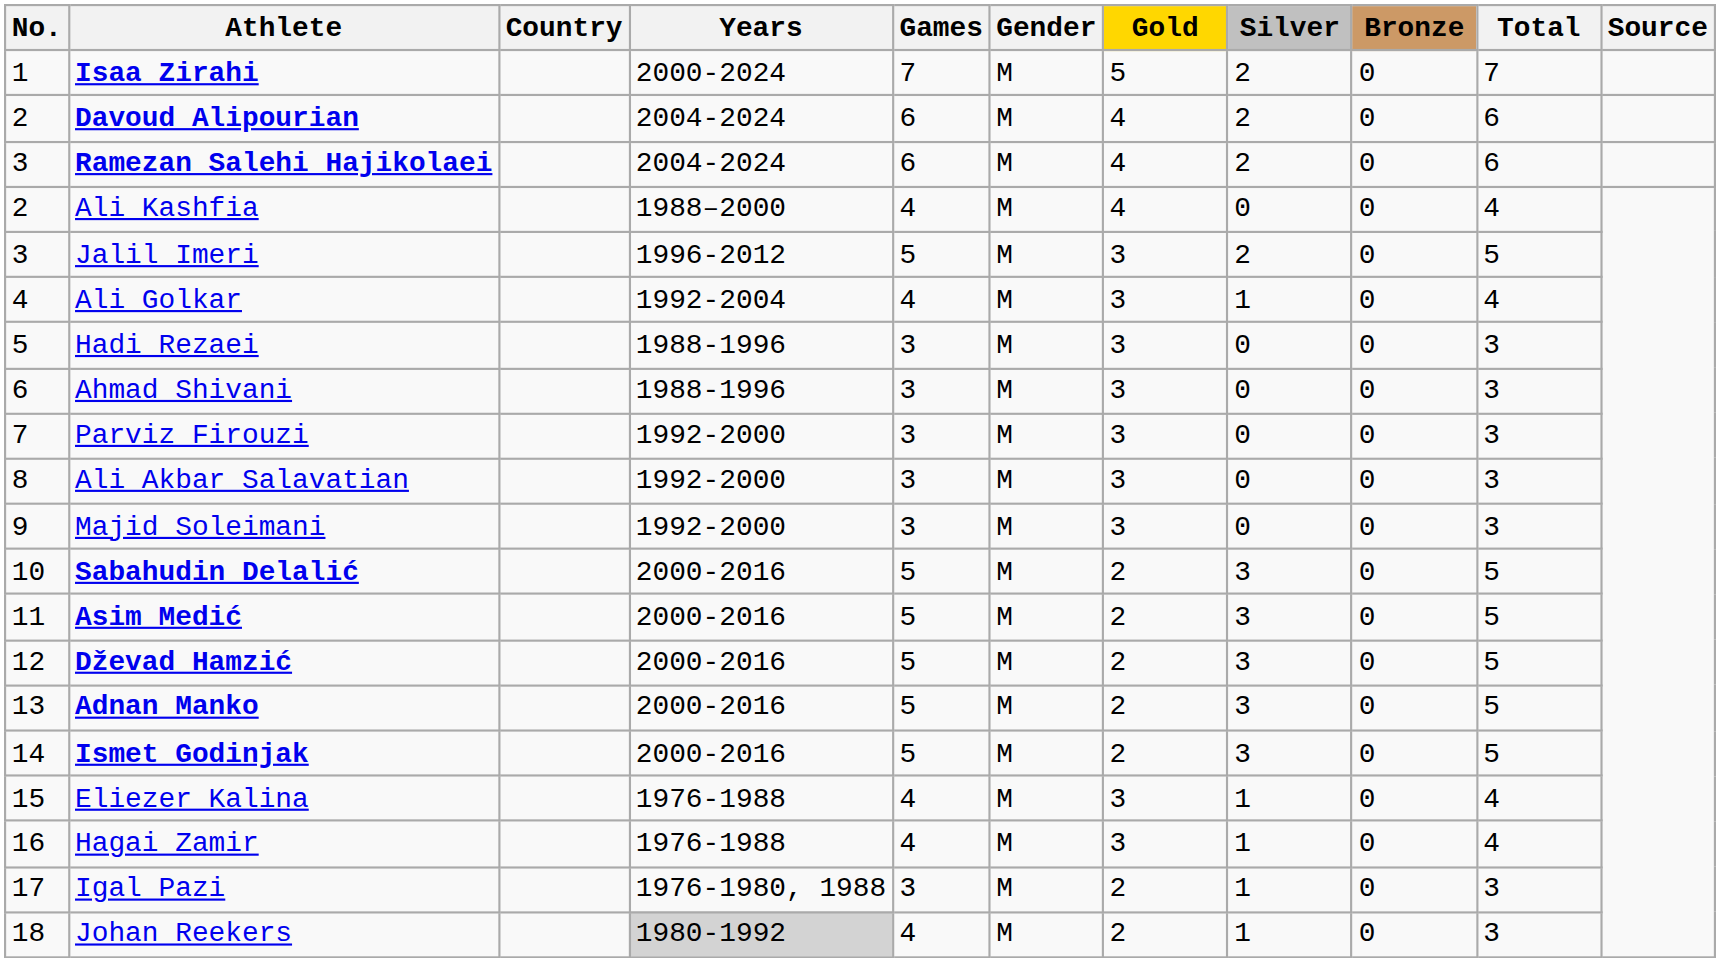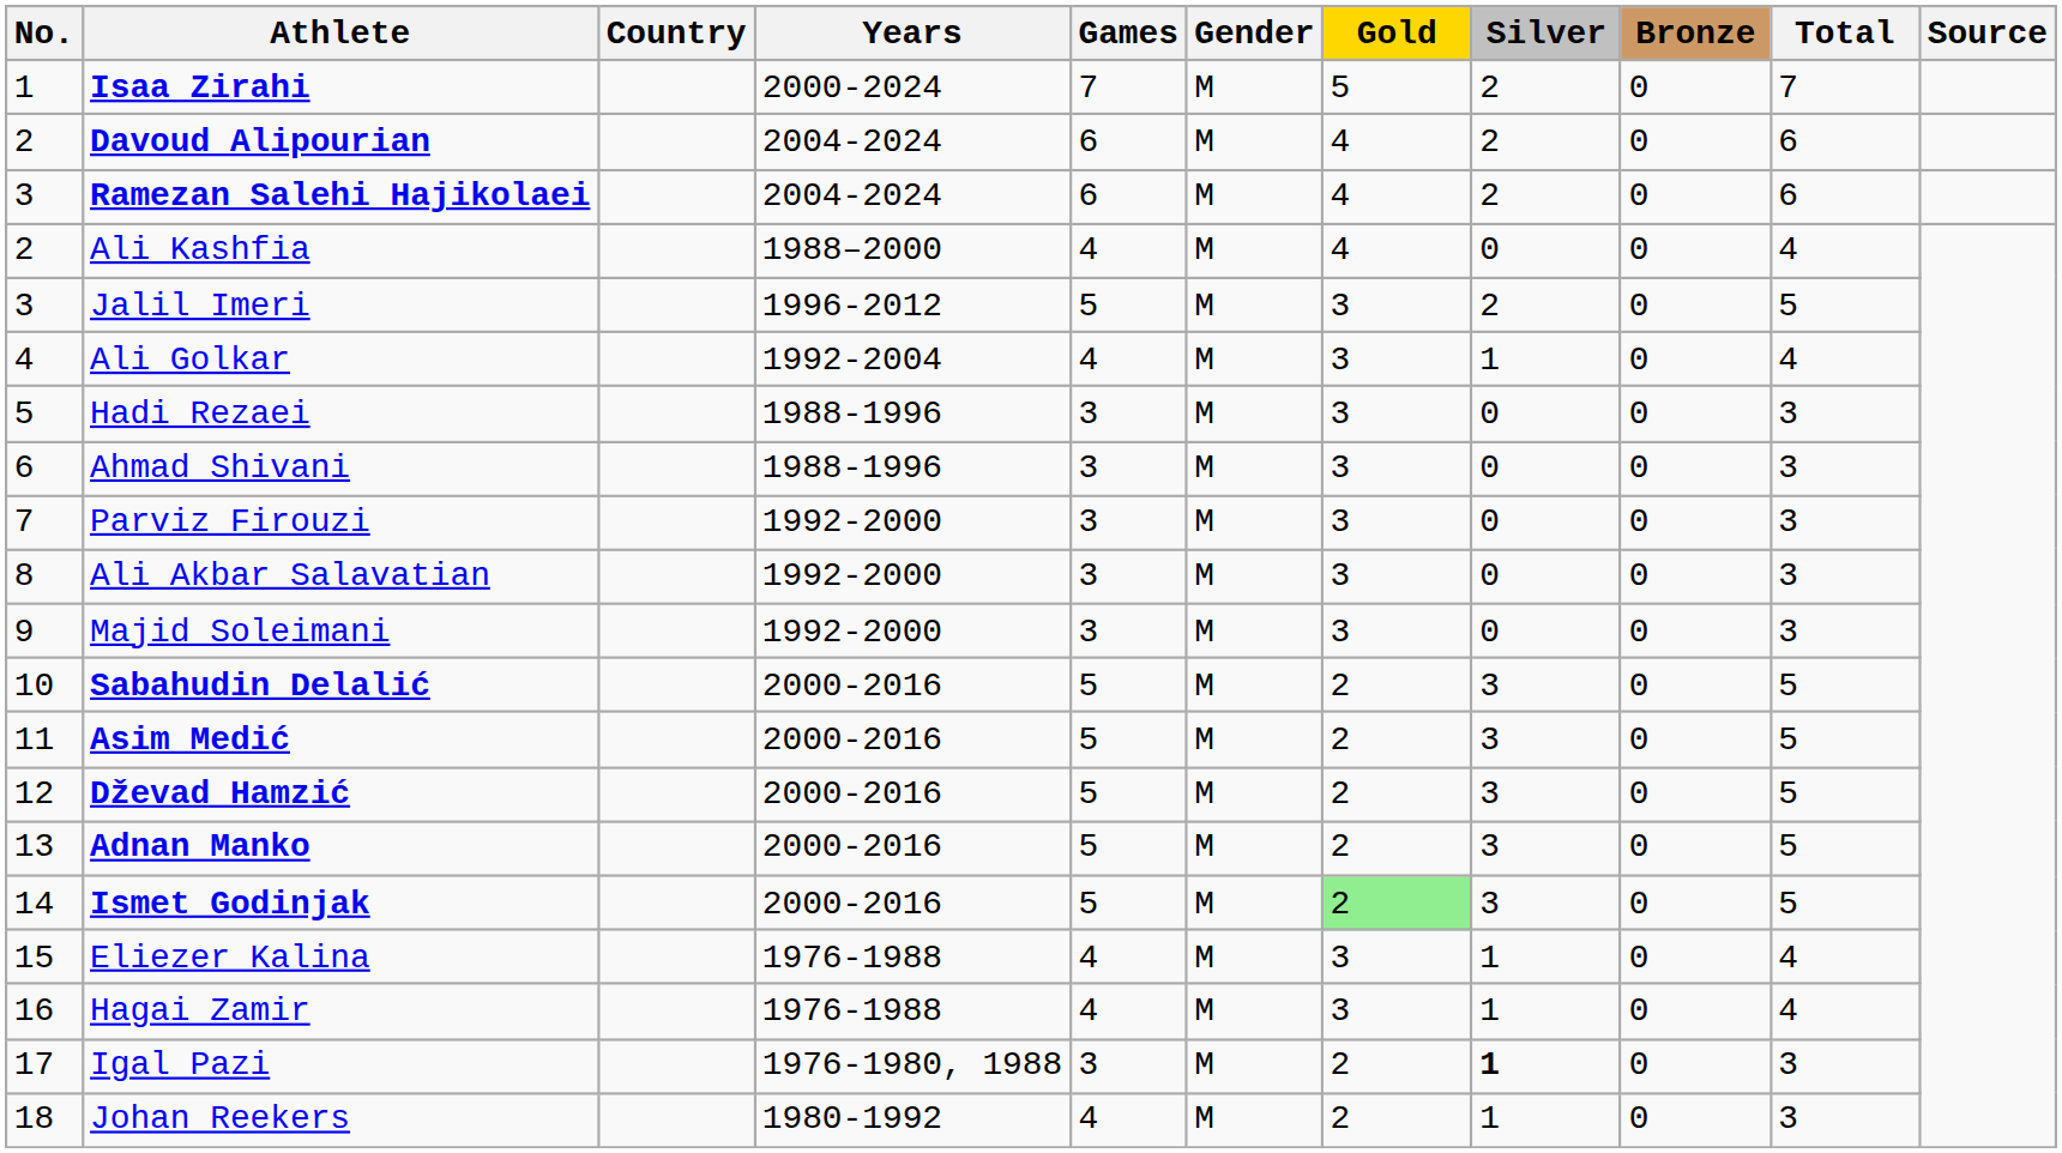Ismet Godinjak | Gold: no background -> lightgreen background
Igal Pazi | Silver: normal -> bold
Johan Reekers | Years: lightgrey background -> no background
